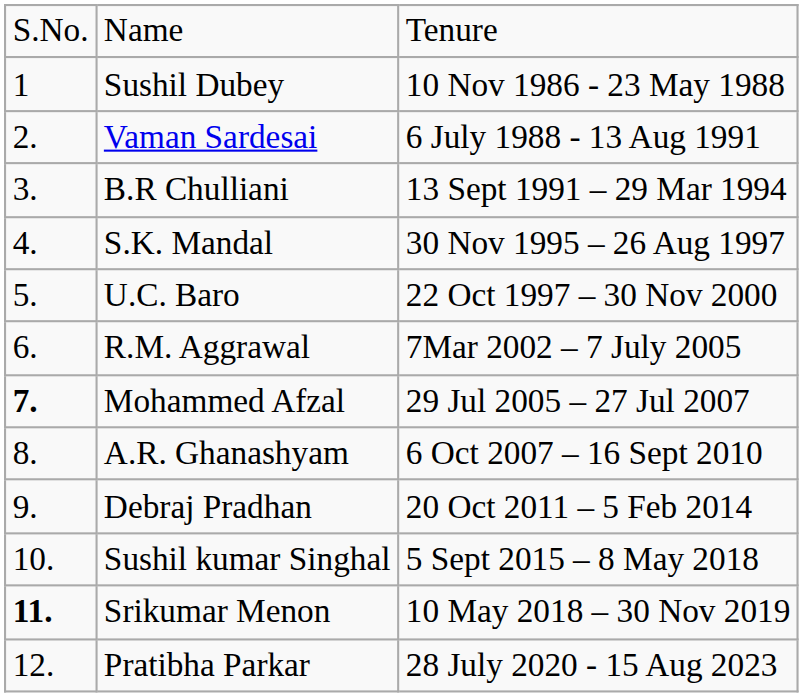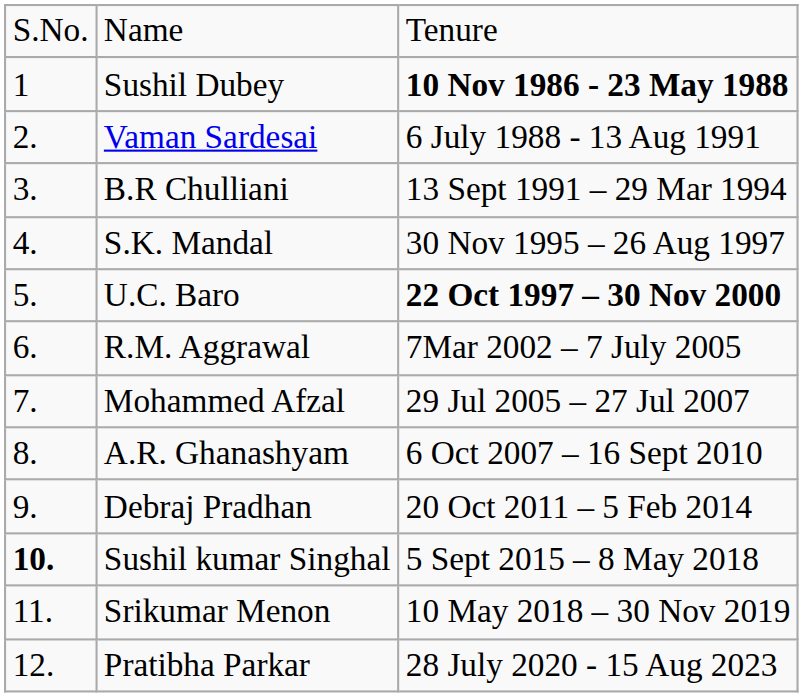Sushil Dubey | column 3: normal -> bold
U.C. Baro | column 3: normal -> bold
Mohammed Afzal | column 1: bold -> normal
Sushil kumar Singhal | column 1: normal -> bold
Srikumar Menon | column 1: bold -> normal
